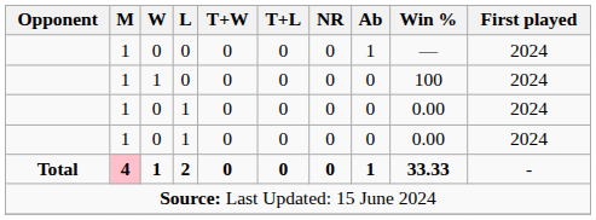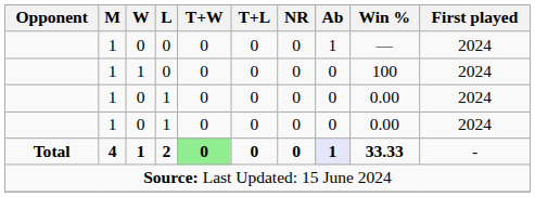2 | M: pink background -> no background
2 | T+W: no background -> lightgreen background
2 | Ab: no background -> lavender background
